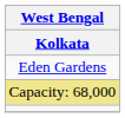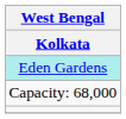Eden Gardens | Kolkata: no background -> paleturquoise background
Capacity: 68,000 | Kolkata: khaki background -> no background
